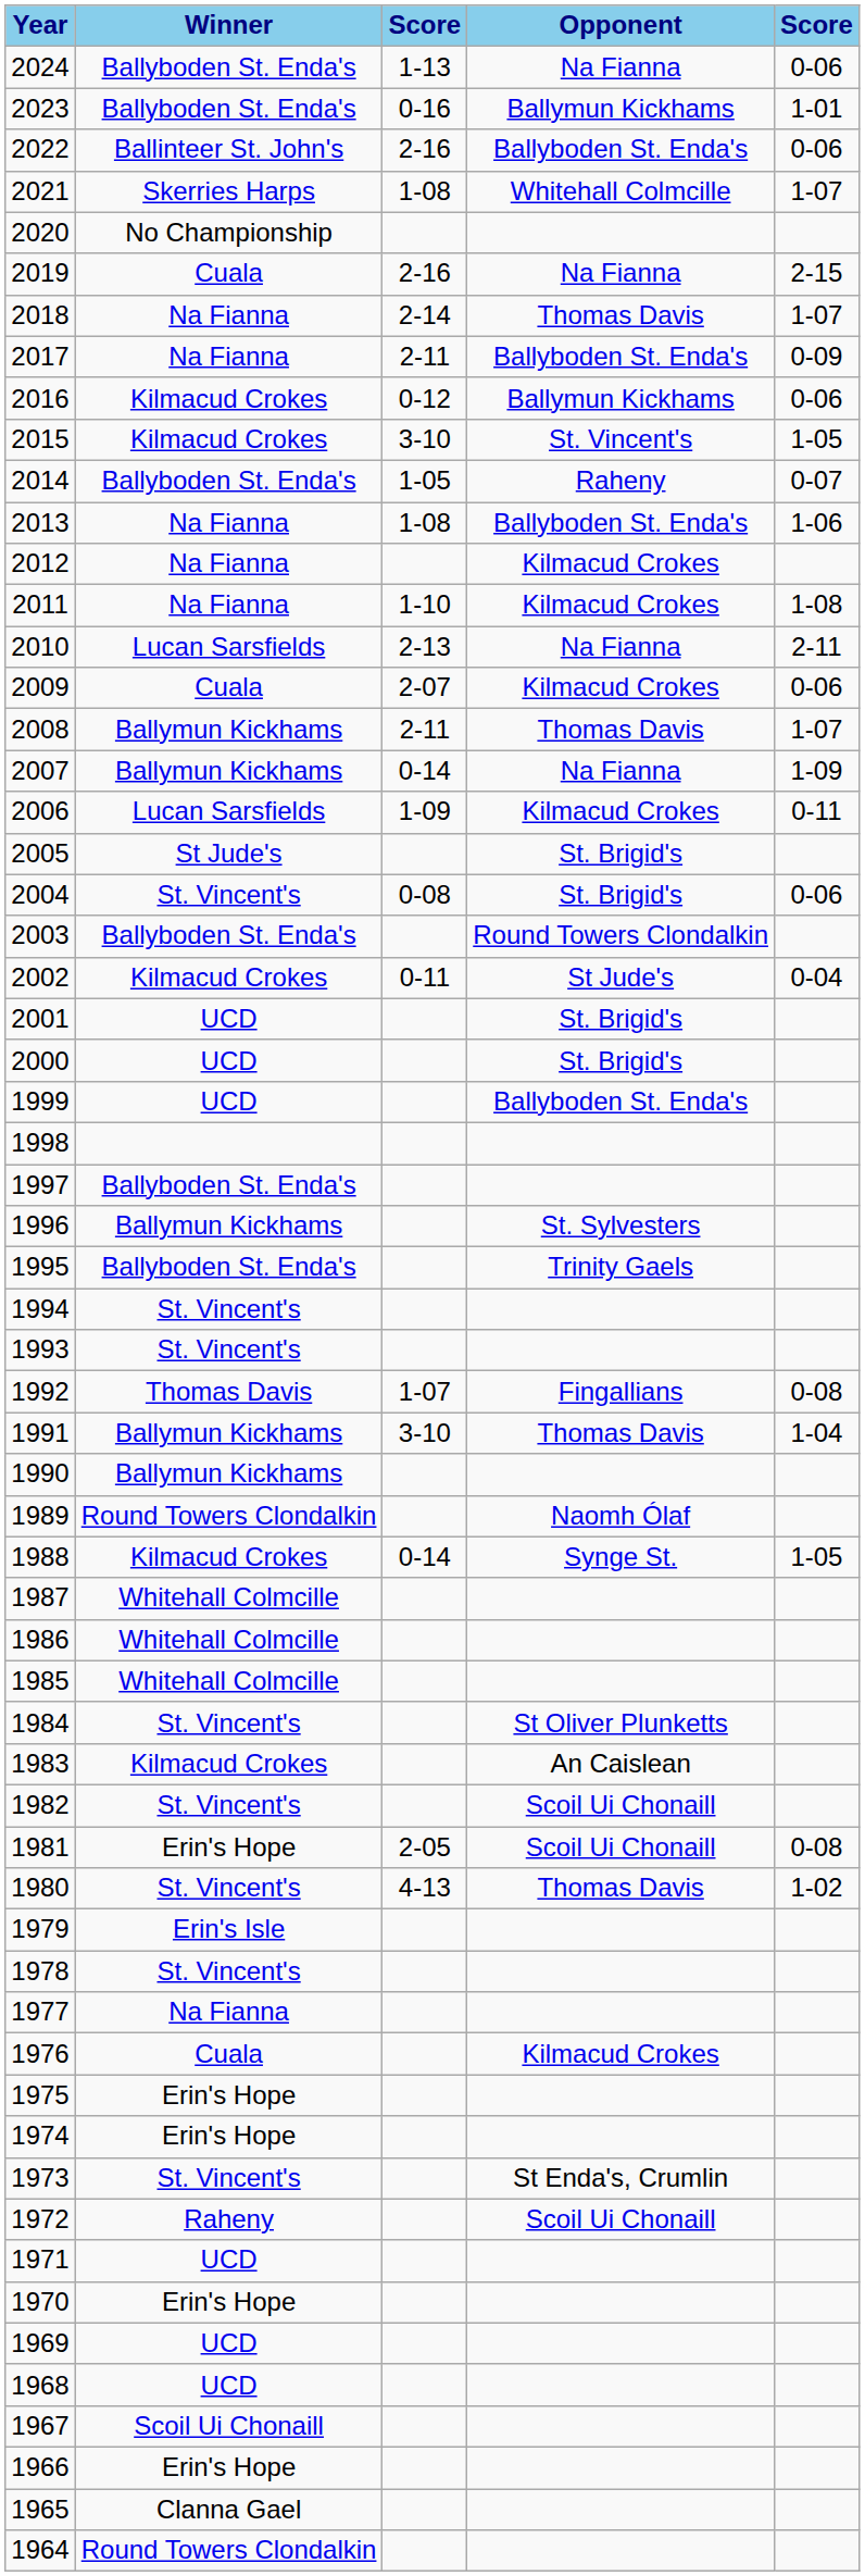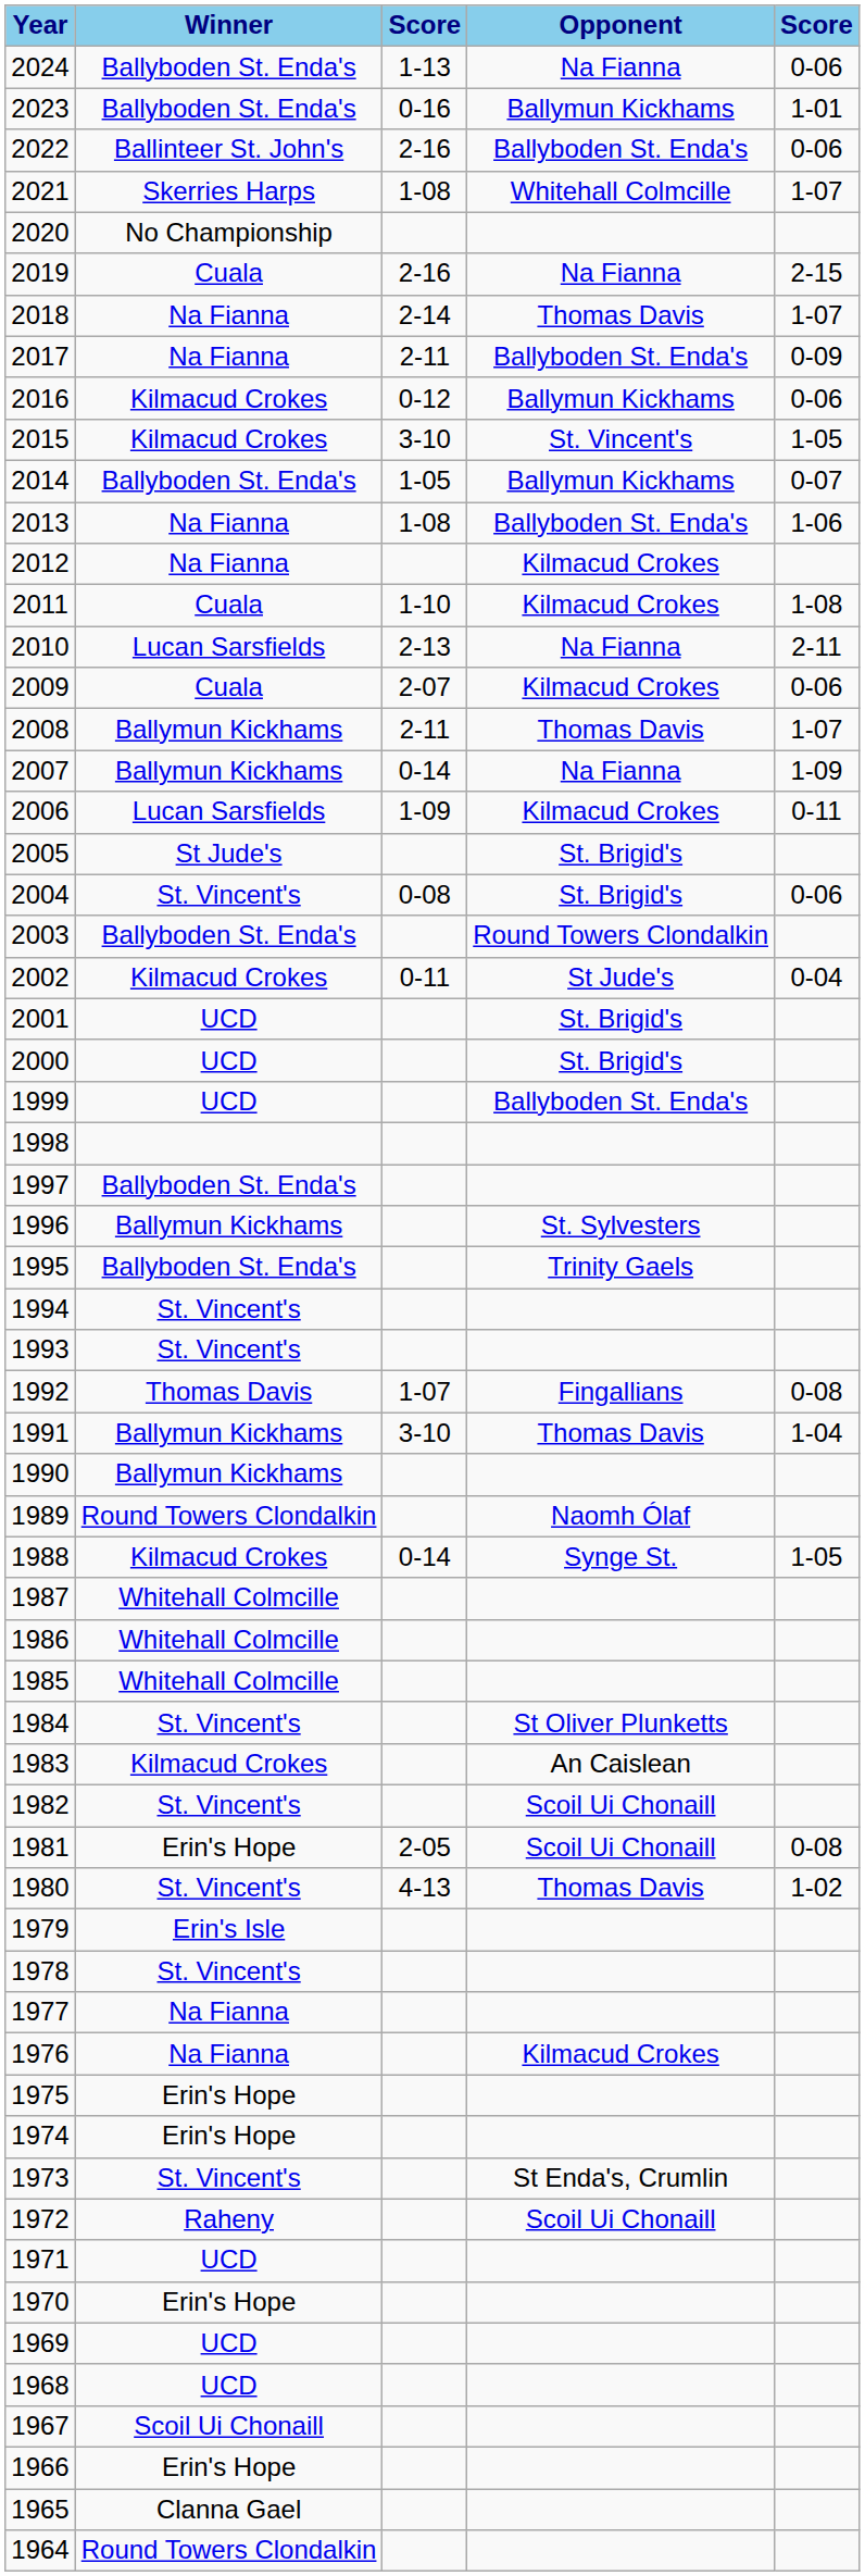2014 | Opponent: Raheny -> Ballymun Kickhams
2011 | Winner: Na Fianna -> Cuala
1976 | Winner: Cuala -> Na Fianna
